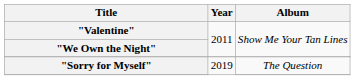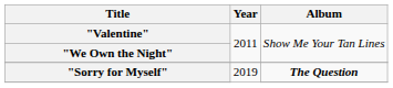"Sorry for Myself" | Album: normal -> bold
